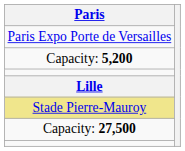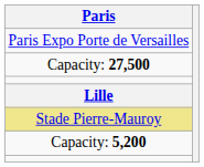row 3 | Paris: Capacity: 5,200 -> Capacity: 27,500
row 7 | Paris: Capacity: 27,500 -> Capacity: 5,200
